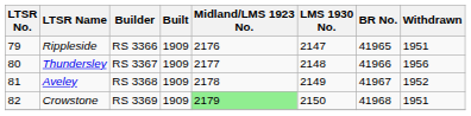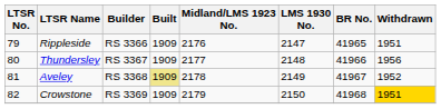Aveley | Built: no background -> khaki background
Crowstone | Midland/LMS 1923 No.: lightgreen background -> no background
Crowstone | Withdrawn: no background -> gold background
